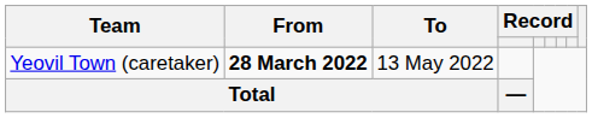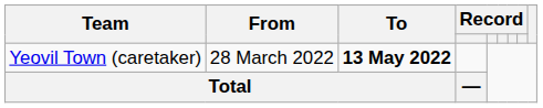Yeovil Town (caretaker) | From: bold -> normal
Yeovil Town (caretaker) | To: normal -> bold
